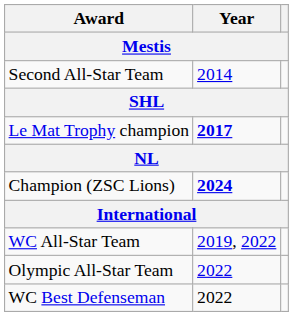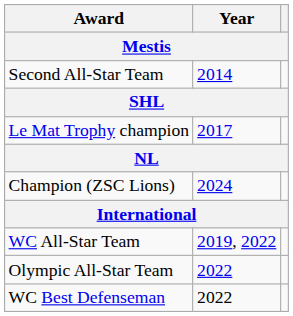Le Mat Trophy champion | Year: bold -> normal
Champion (ZSC Lions) | Year: bold -> normal
